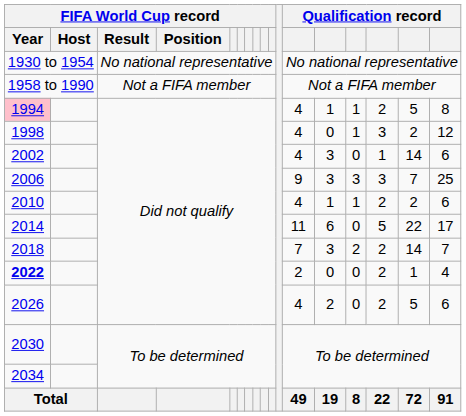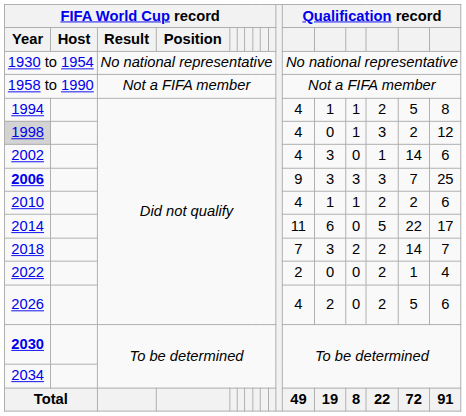1994 | FIFA World Cup record / Year: pink background -> no background
1998 | FIFA World Cup record / Year: no background -> lightgrey background
2006 | FIFA World Cup record / Year: normal -> bold
2022 | FIFA World Cup record / Year: bold -> normal
2030 | FIFA World Cup record / Year: normal -> bold
